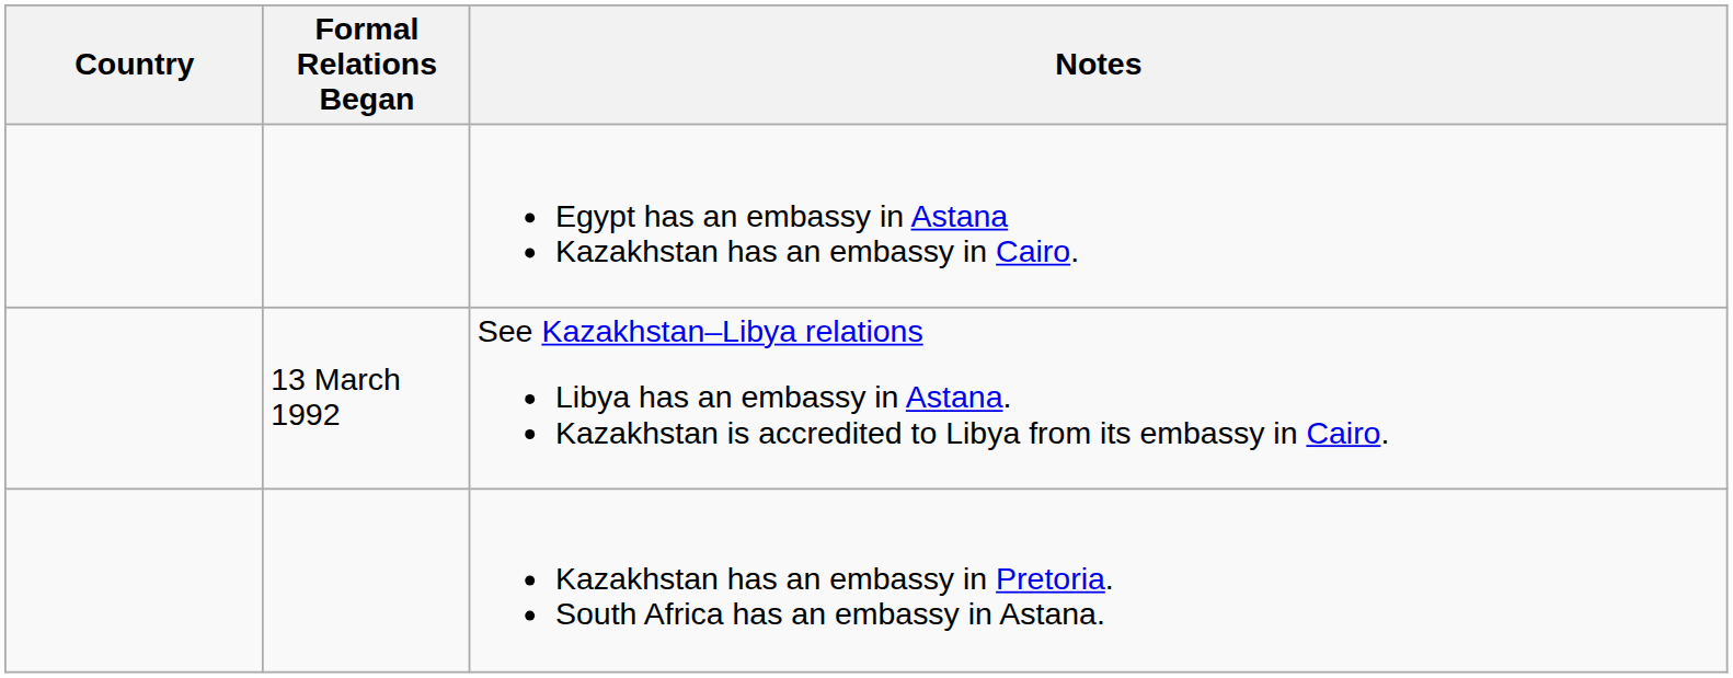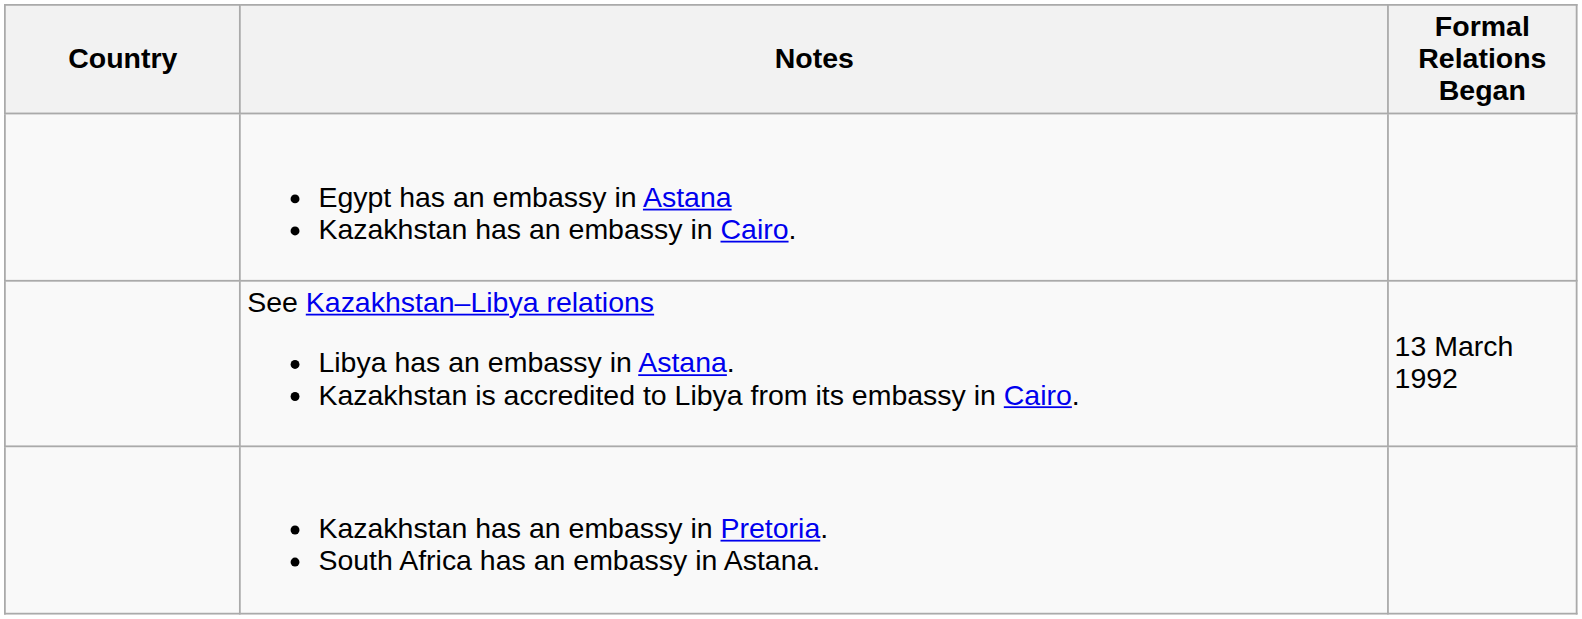columns swapped: Formal Relations Began <-> Notes
